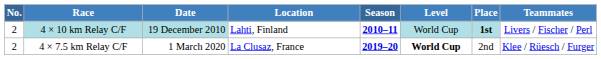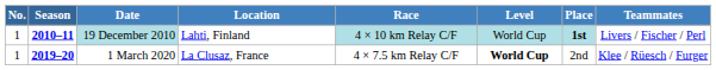columns swapped: Season <-> Race
19 December 2010 | No.: 2 -> 1
1 March 2020 | No.: 2 -> 1
